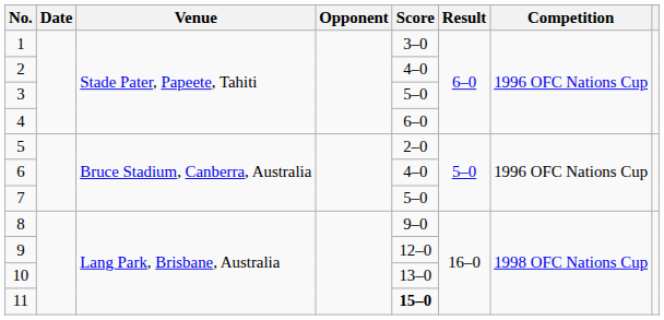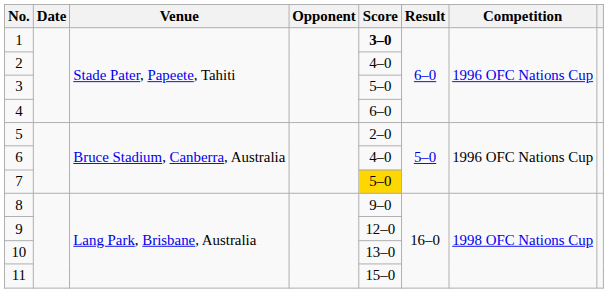1 | Score: normal -> bold
7 | Score: no background -> gold background
11 | Score: bold -> normal
